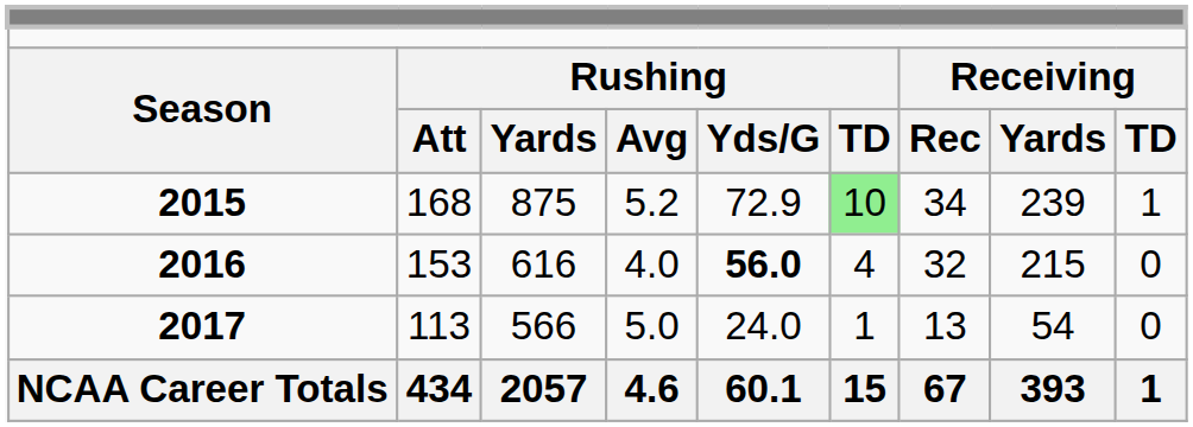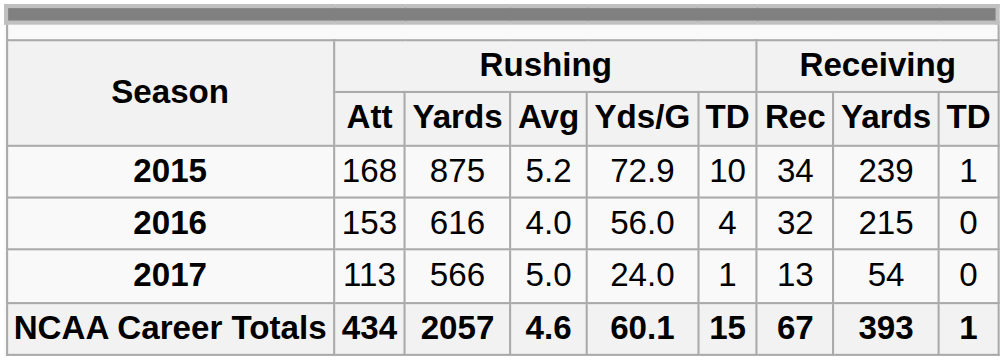2015 | column 6: lightgreen background -> no background
2016 | column 5: bold -> normal
